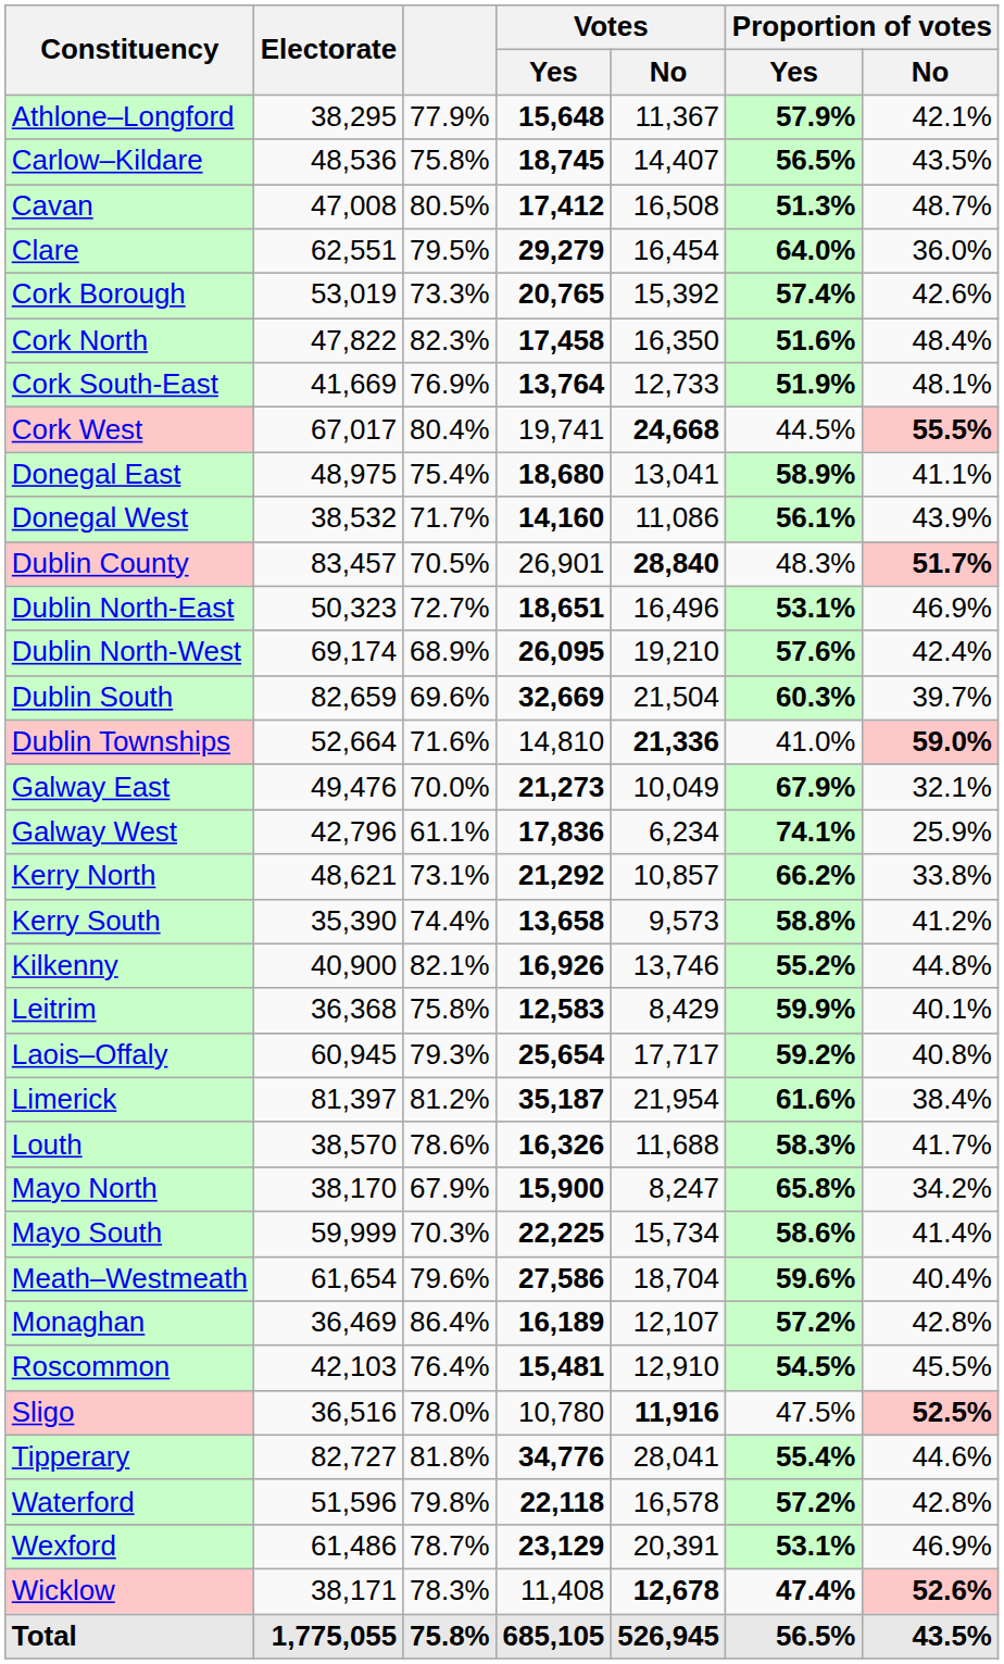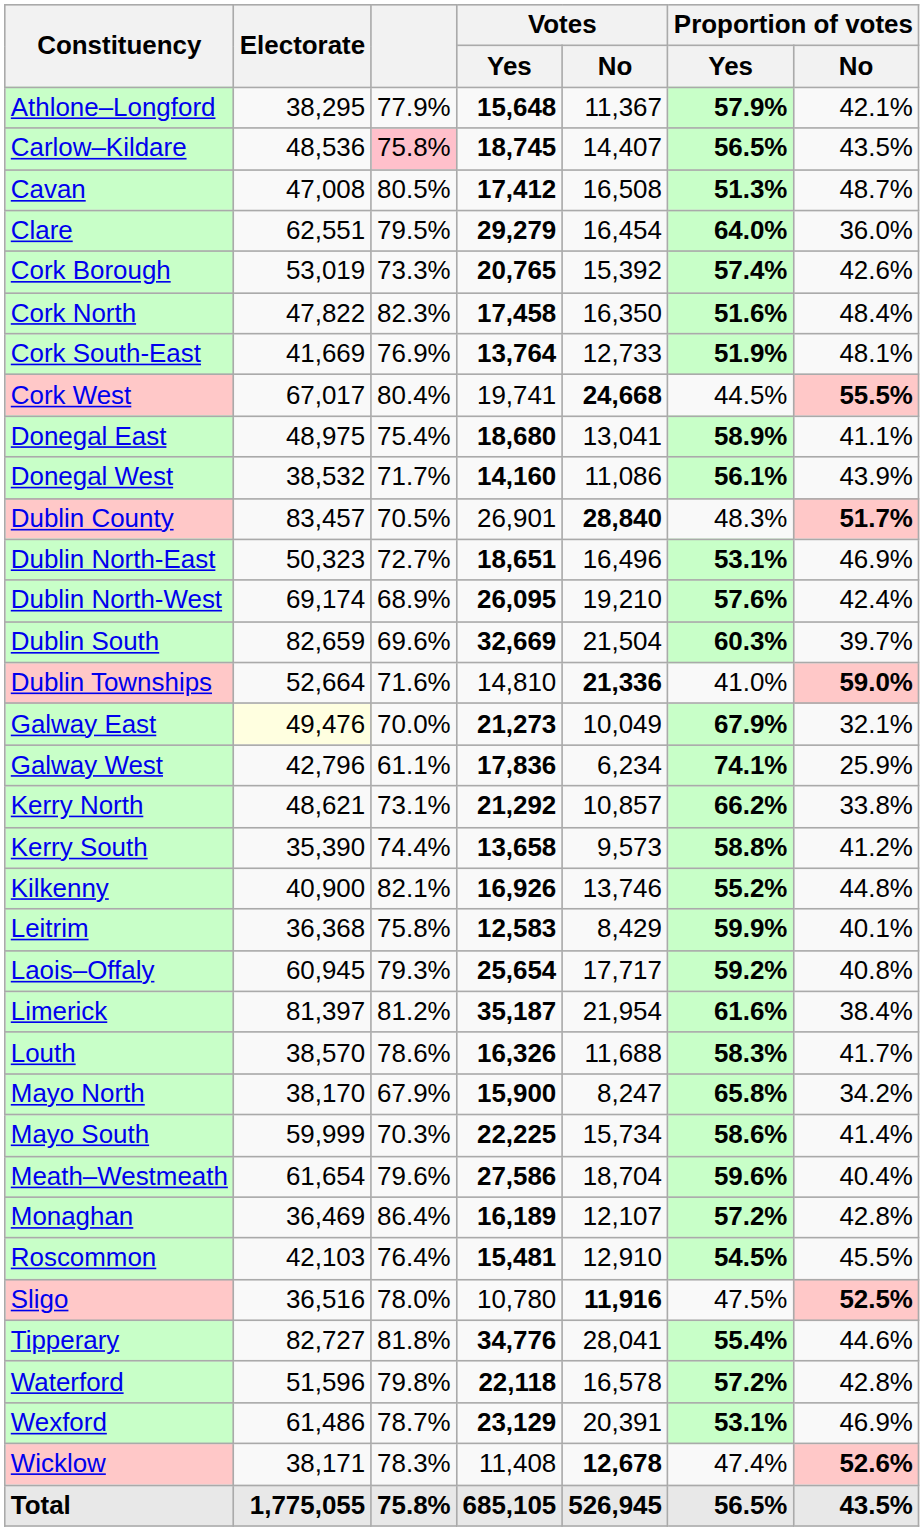Carlow–Kildare | column 3: no background -> pink background
Galway East | Electorate: no background -> lightyellow background
Wicklow | Proportion of votes / Yes: bold -> normal
